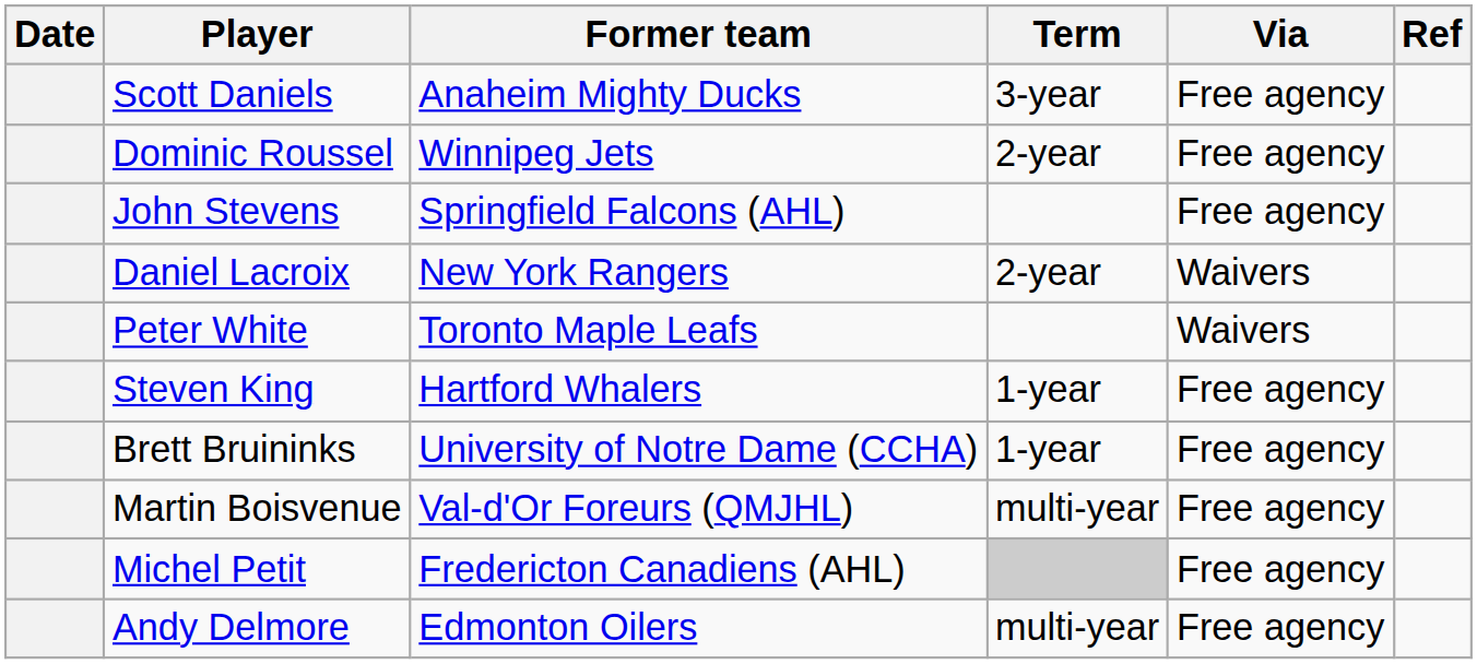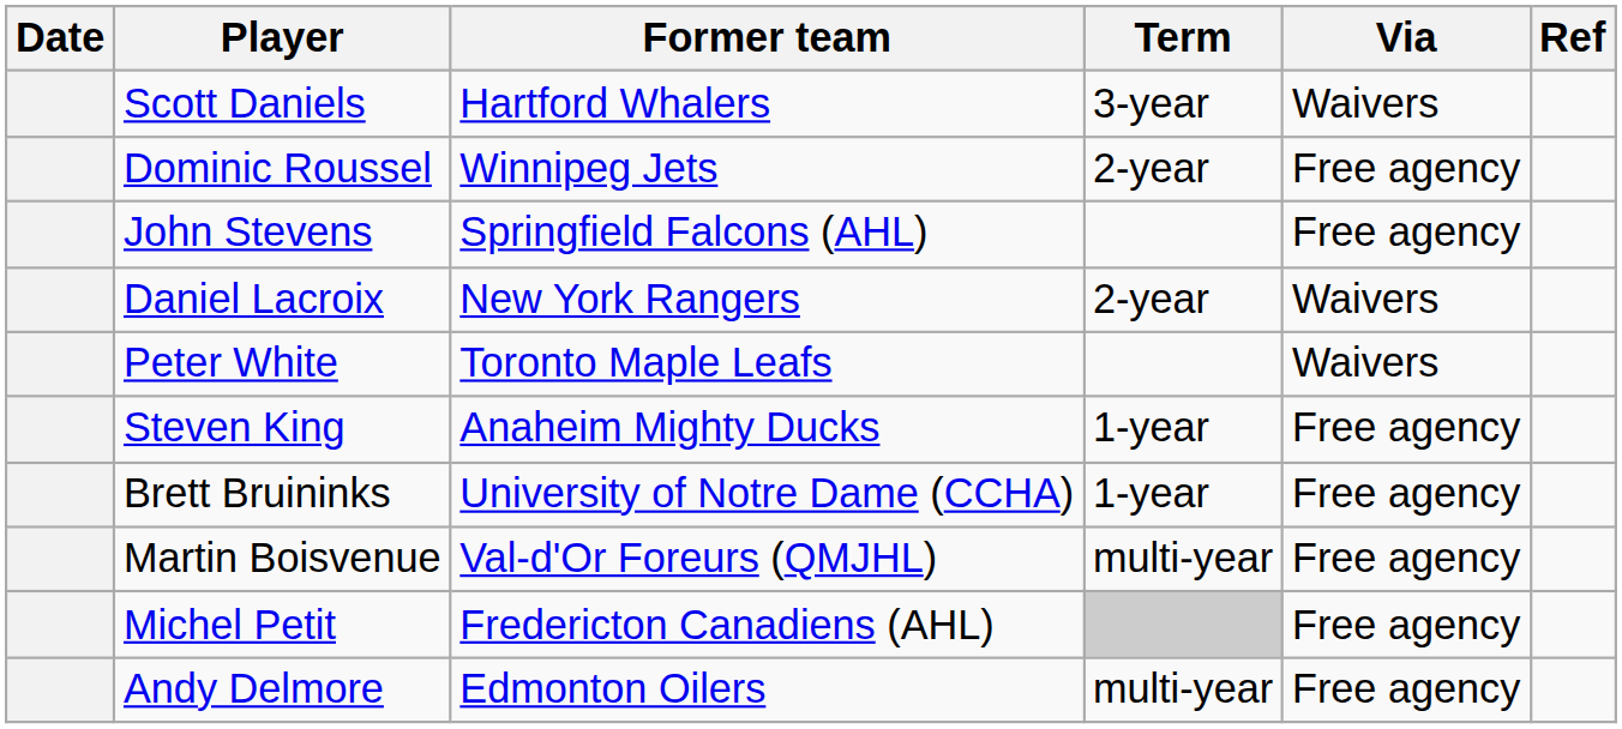Scott Daniels | Former team: Anaheim Mighty Ducks -> Hartford Whalers
Scott Daniels | Via: Free agency -> Waivers
Steven King | Former team: Hartford Whalers -> Anaheim Mighty Ducks
